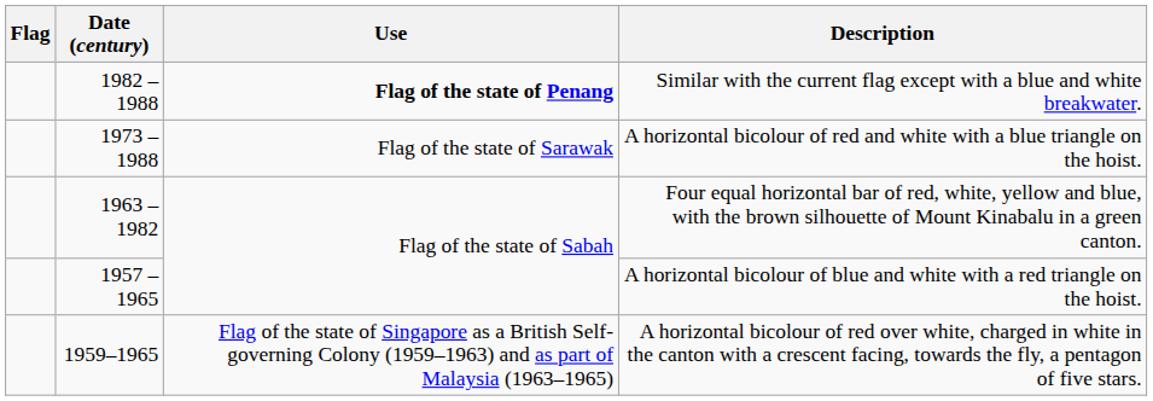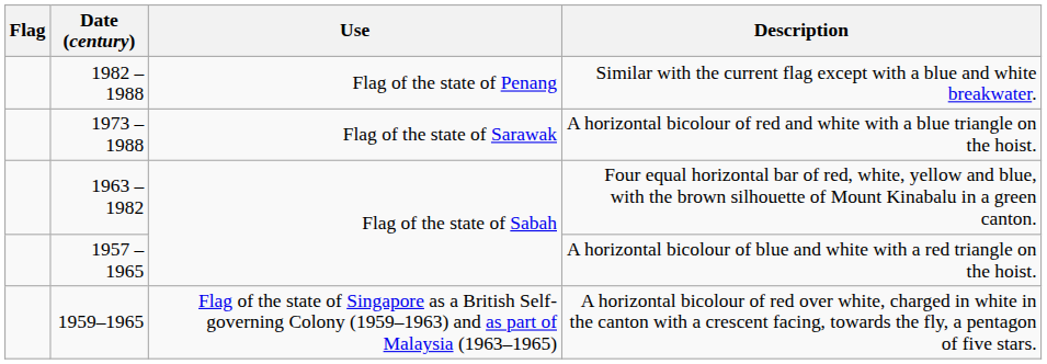row 2 | Use: bold -> normal
